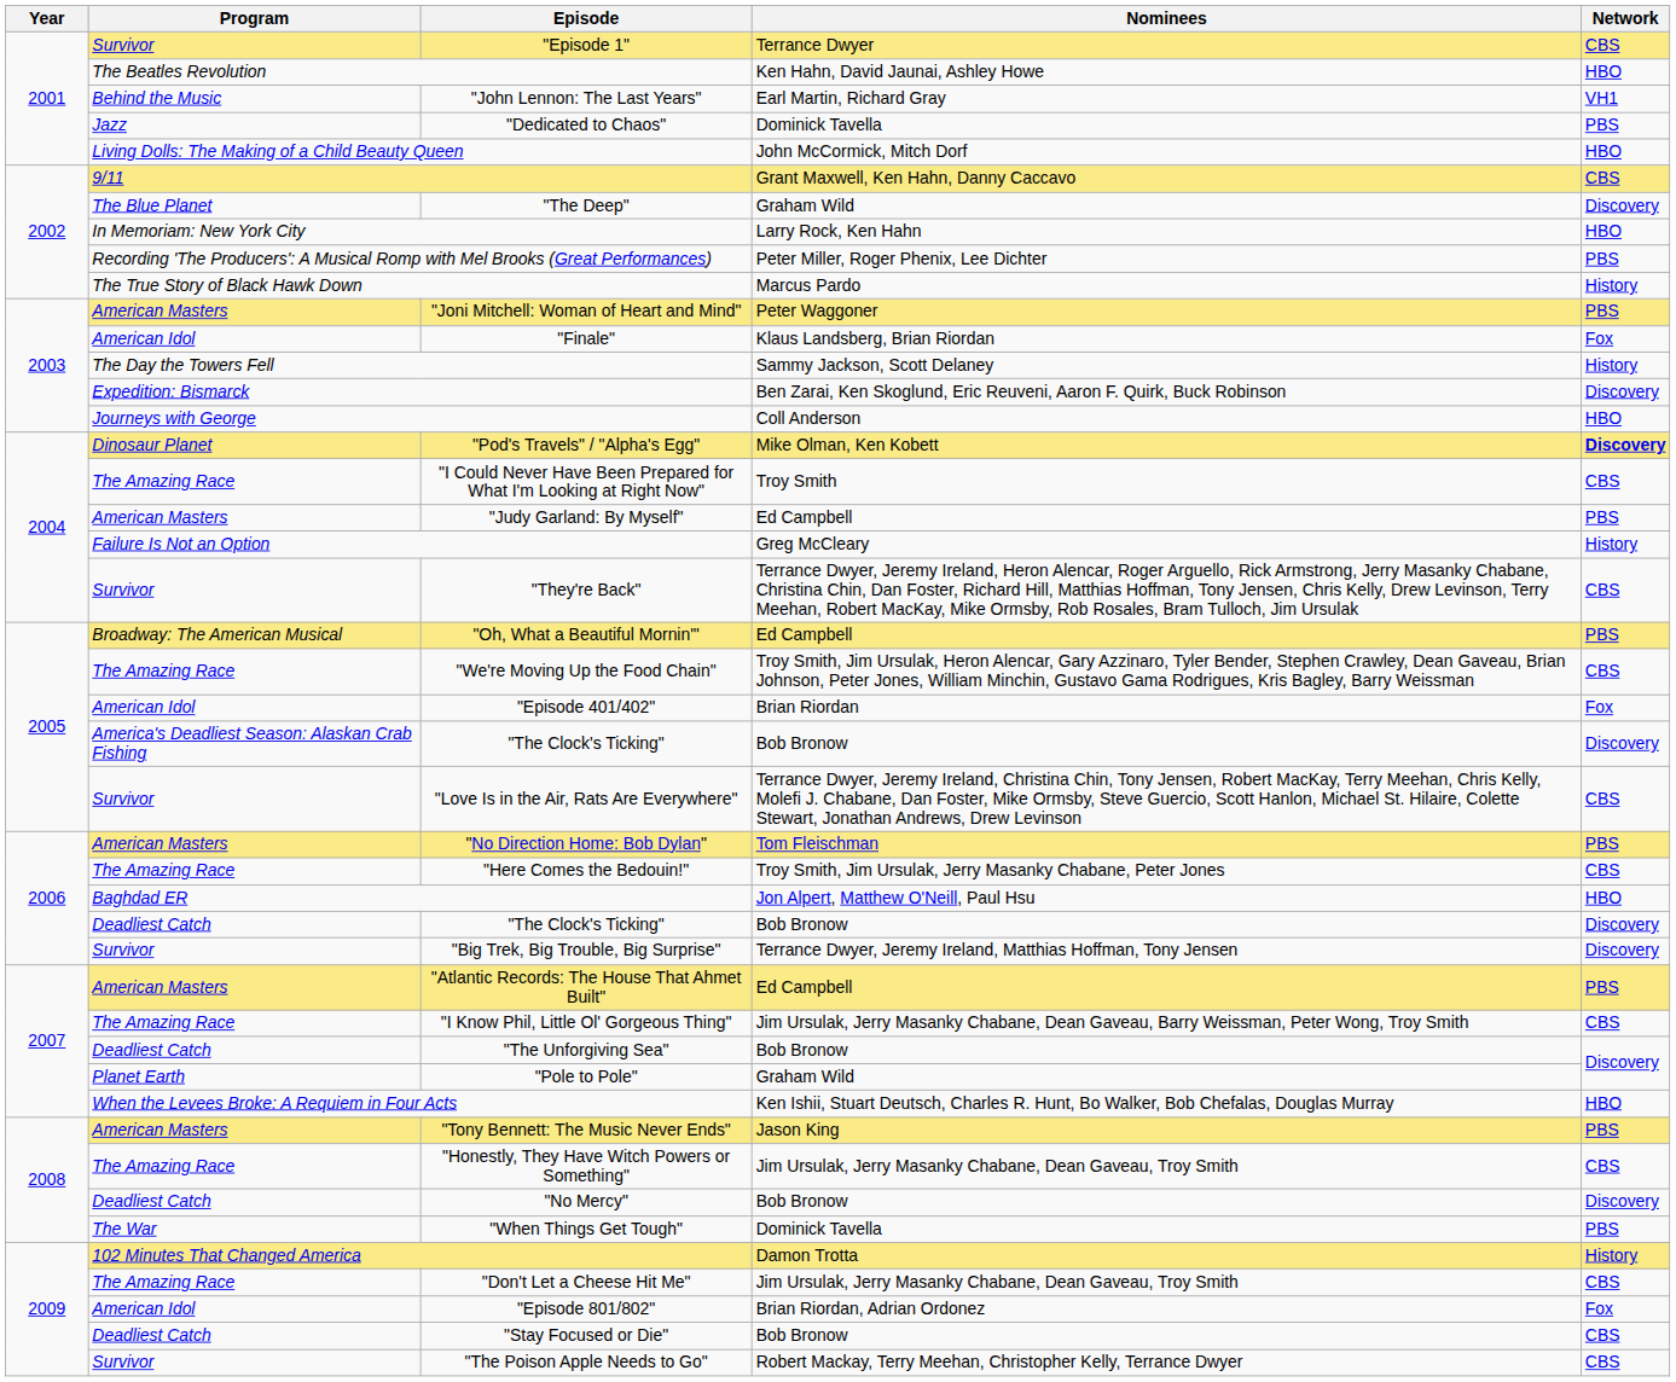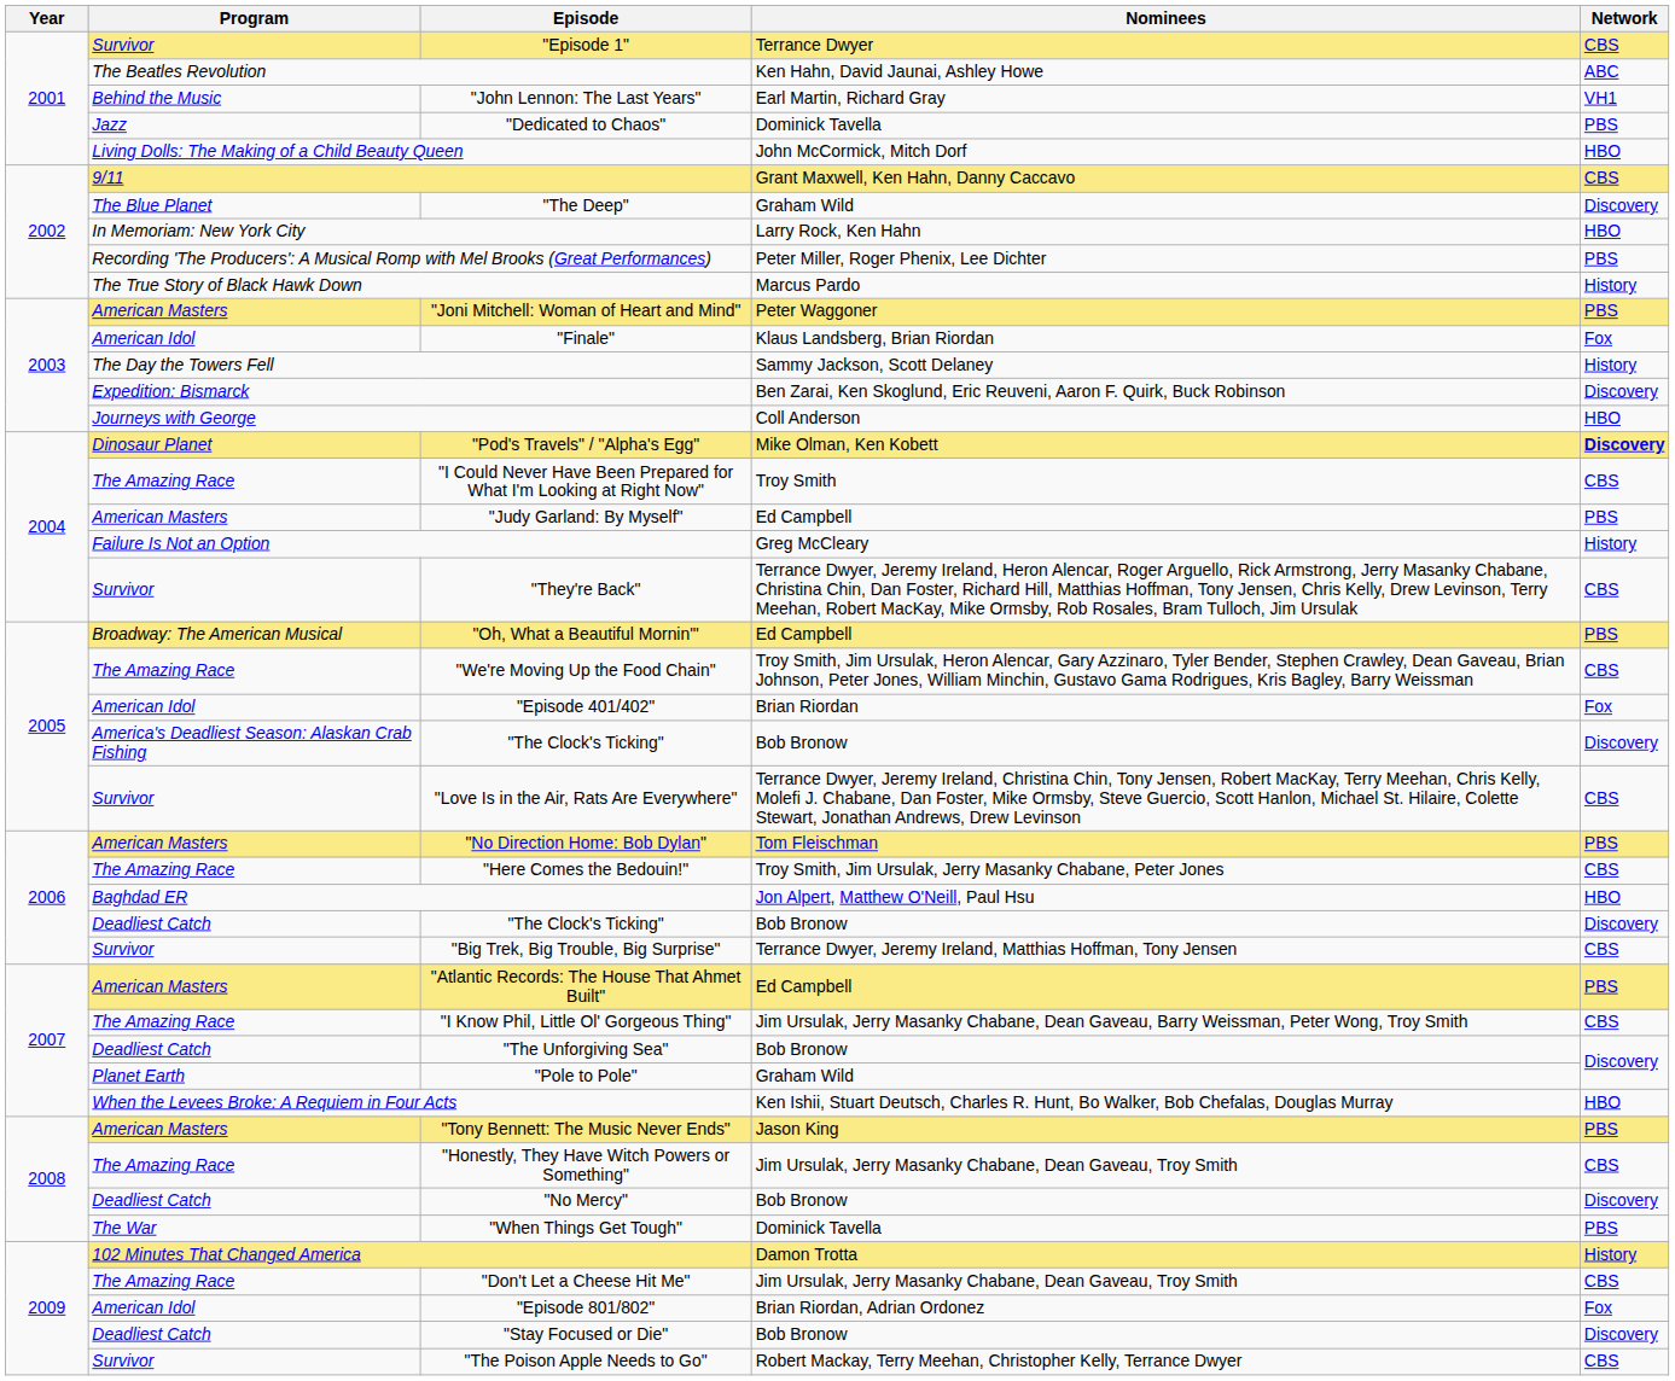The Beatles Revolution | Network: HBO -> ABC
"Big Trek, Big Trouble, Big Surprise" | Network: Discovery -> CBS
"Stay Focused or Die" | Network: CBS -> Discovery
